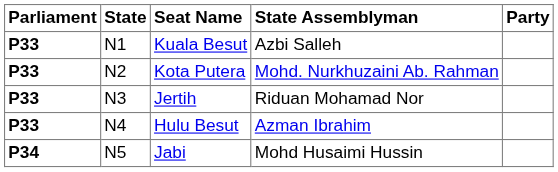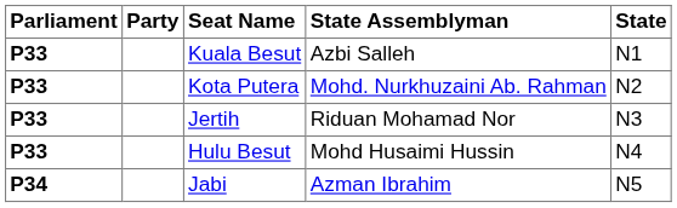columns swapped: State <-> Party
Hulu Besut | State Assemblyman: Azman Ibrahim -> Mohd Husaimi Hussin
Jabi | State Assemblyman: Mohd Husaimi Hussin -> Azman Ibrahim
